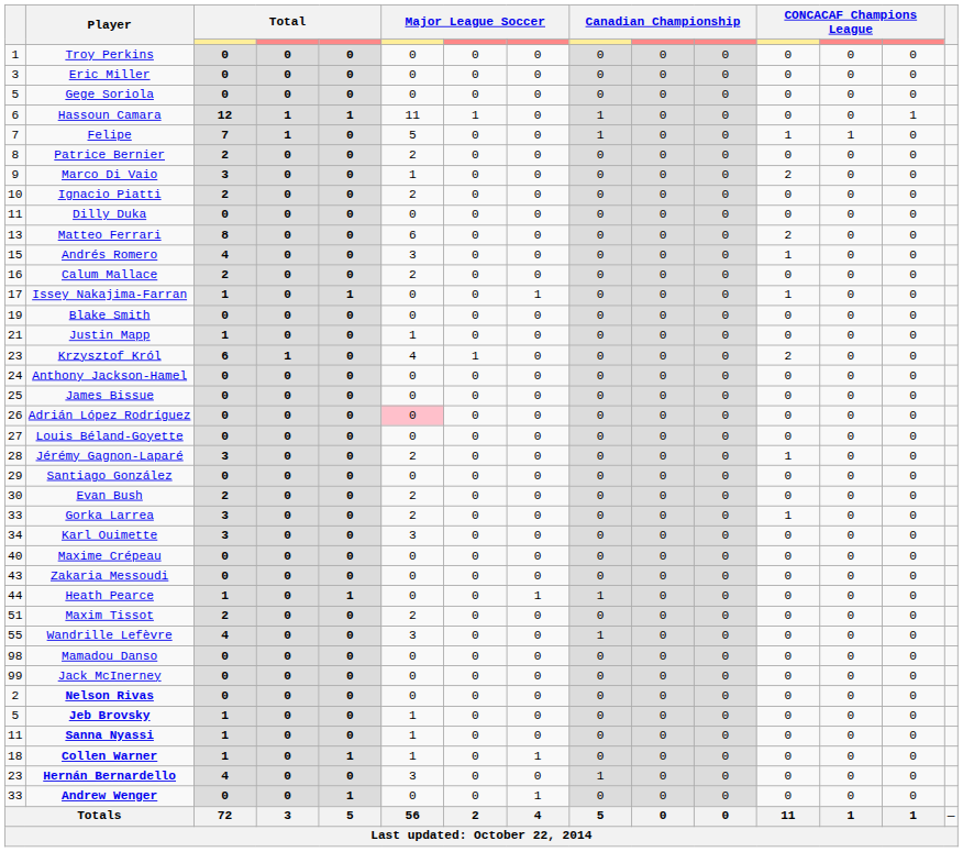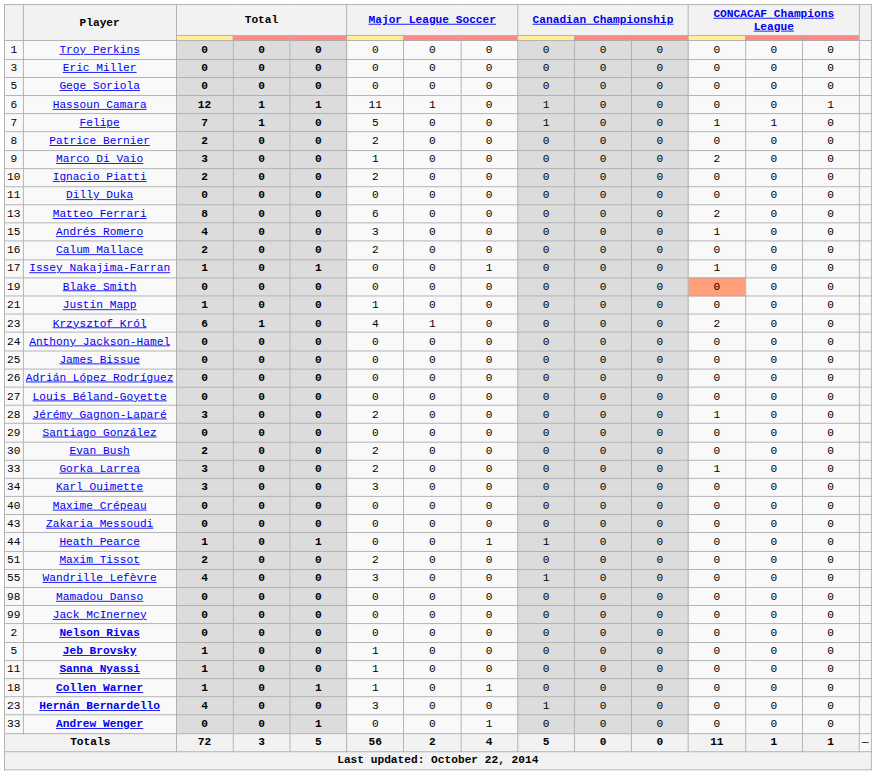Blake Smith | column 12: no background -> lightsalmon background
Adrián López Rodríguez | column 6: pink background -> no background
